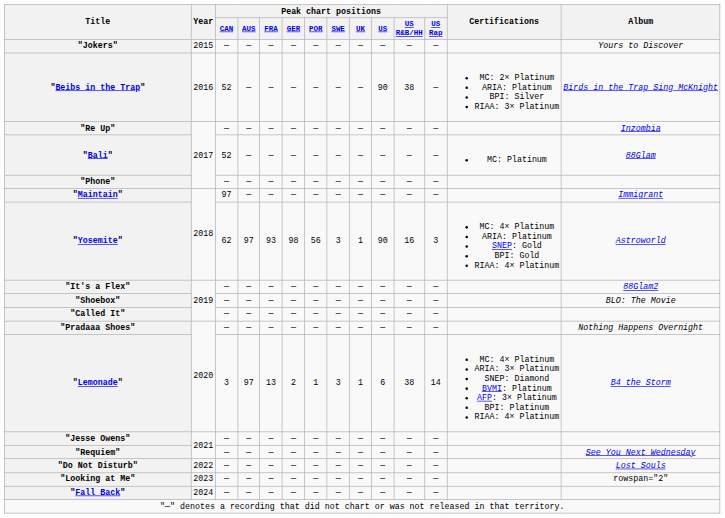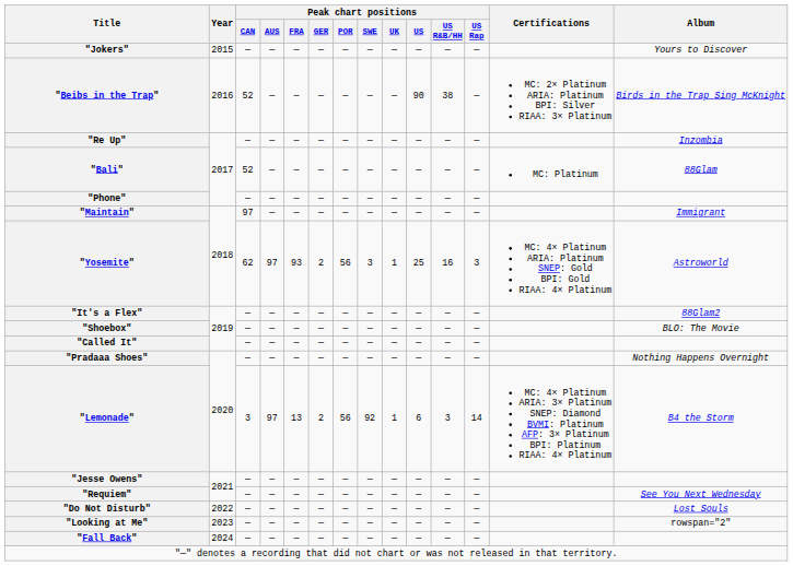"Yosemite" | Peak chart positions / GER: 98 -> 2
"Yosemite" | Peak chart positions / US: 90 -> 25
"Lemonade" | Peak chart positions / POR: 1 -> 56
"Lemonade" | Peak chart positions / SWE: 3 -> 92
"Lemonade" | Peak chart positions / US R&B/HH: 38 -> 3
